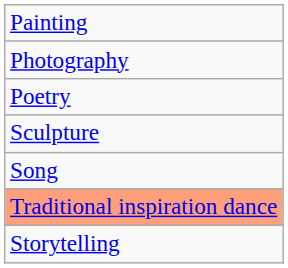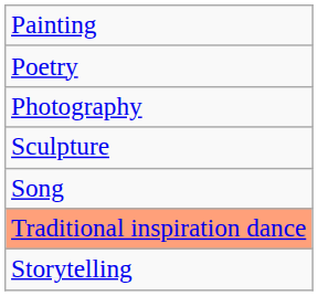row 2 | column 1: Photography -> Poetry
row 3 | column 1: Poetry -> Photography
